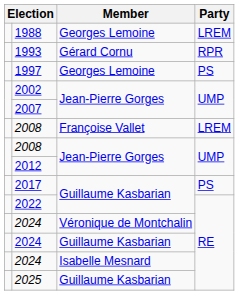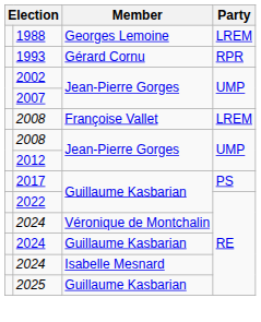- row: 1997 | Georges Lemoine | PS
